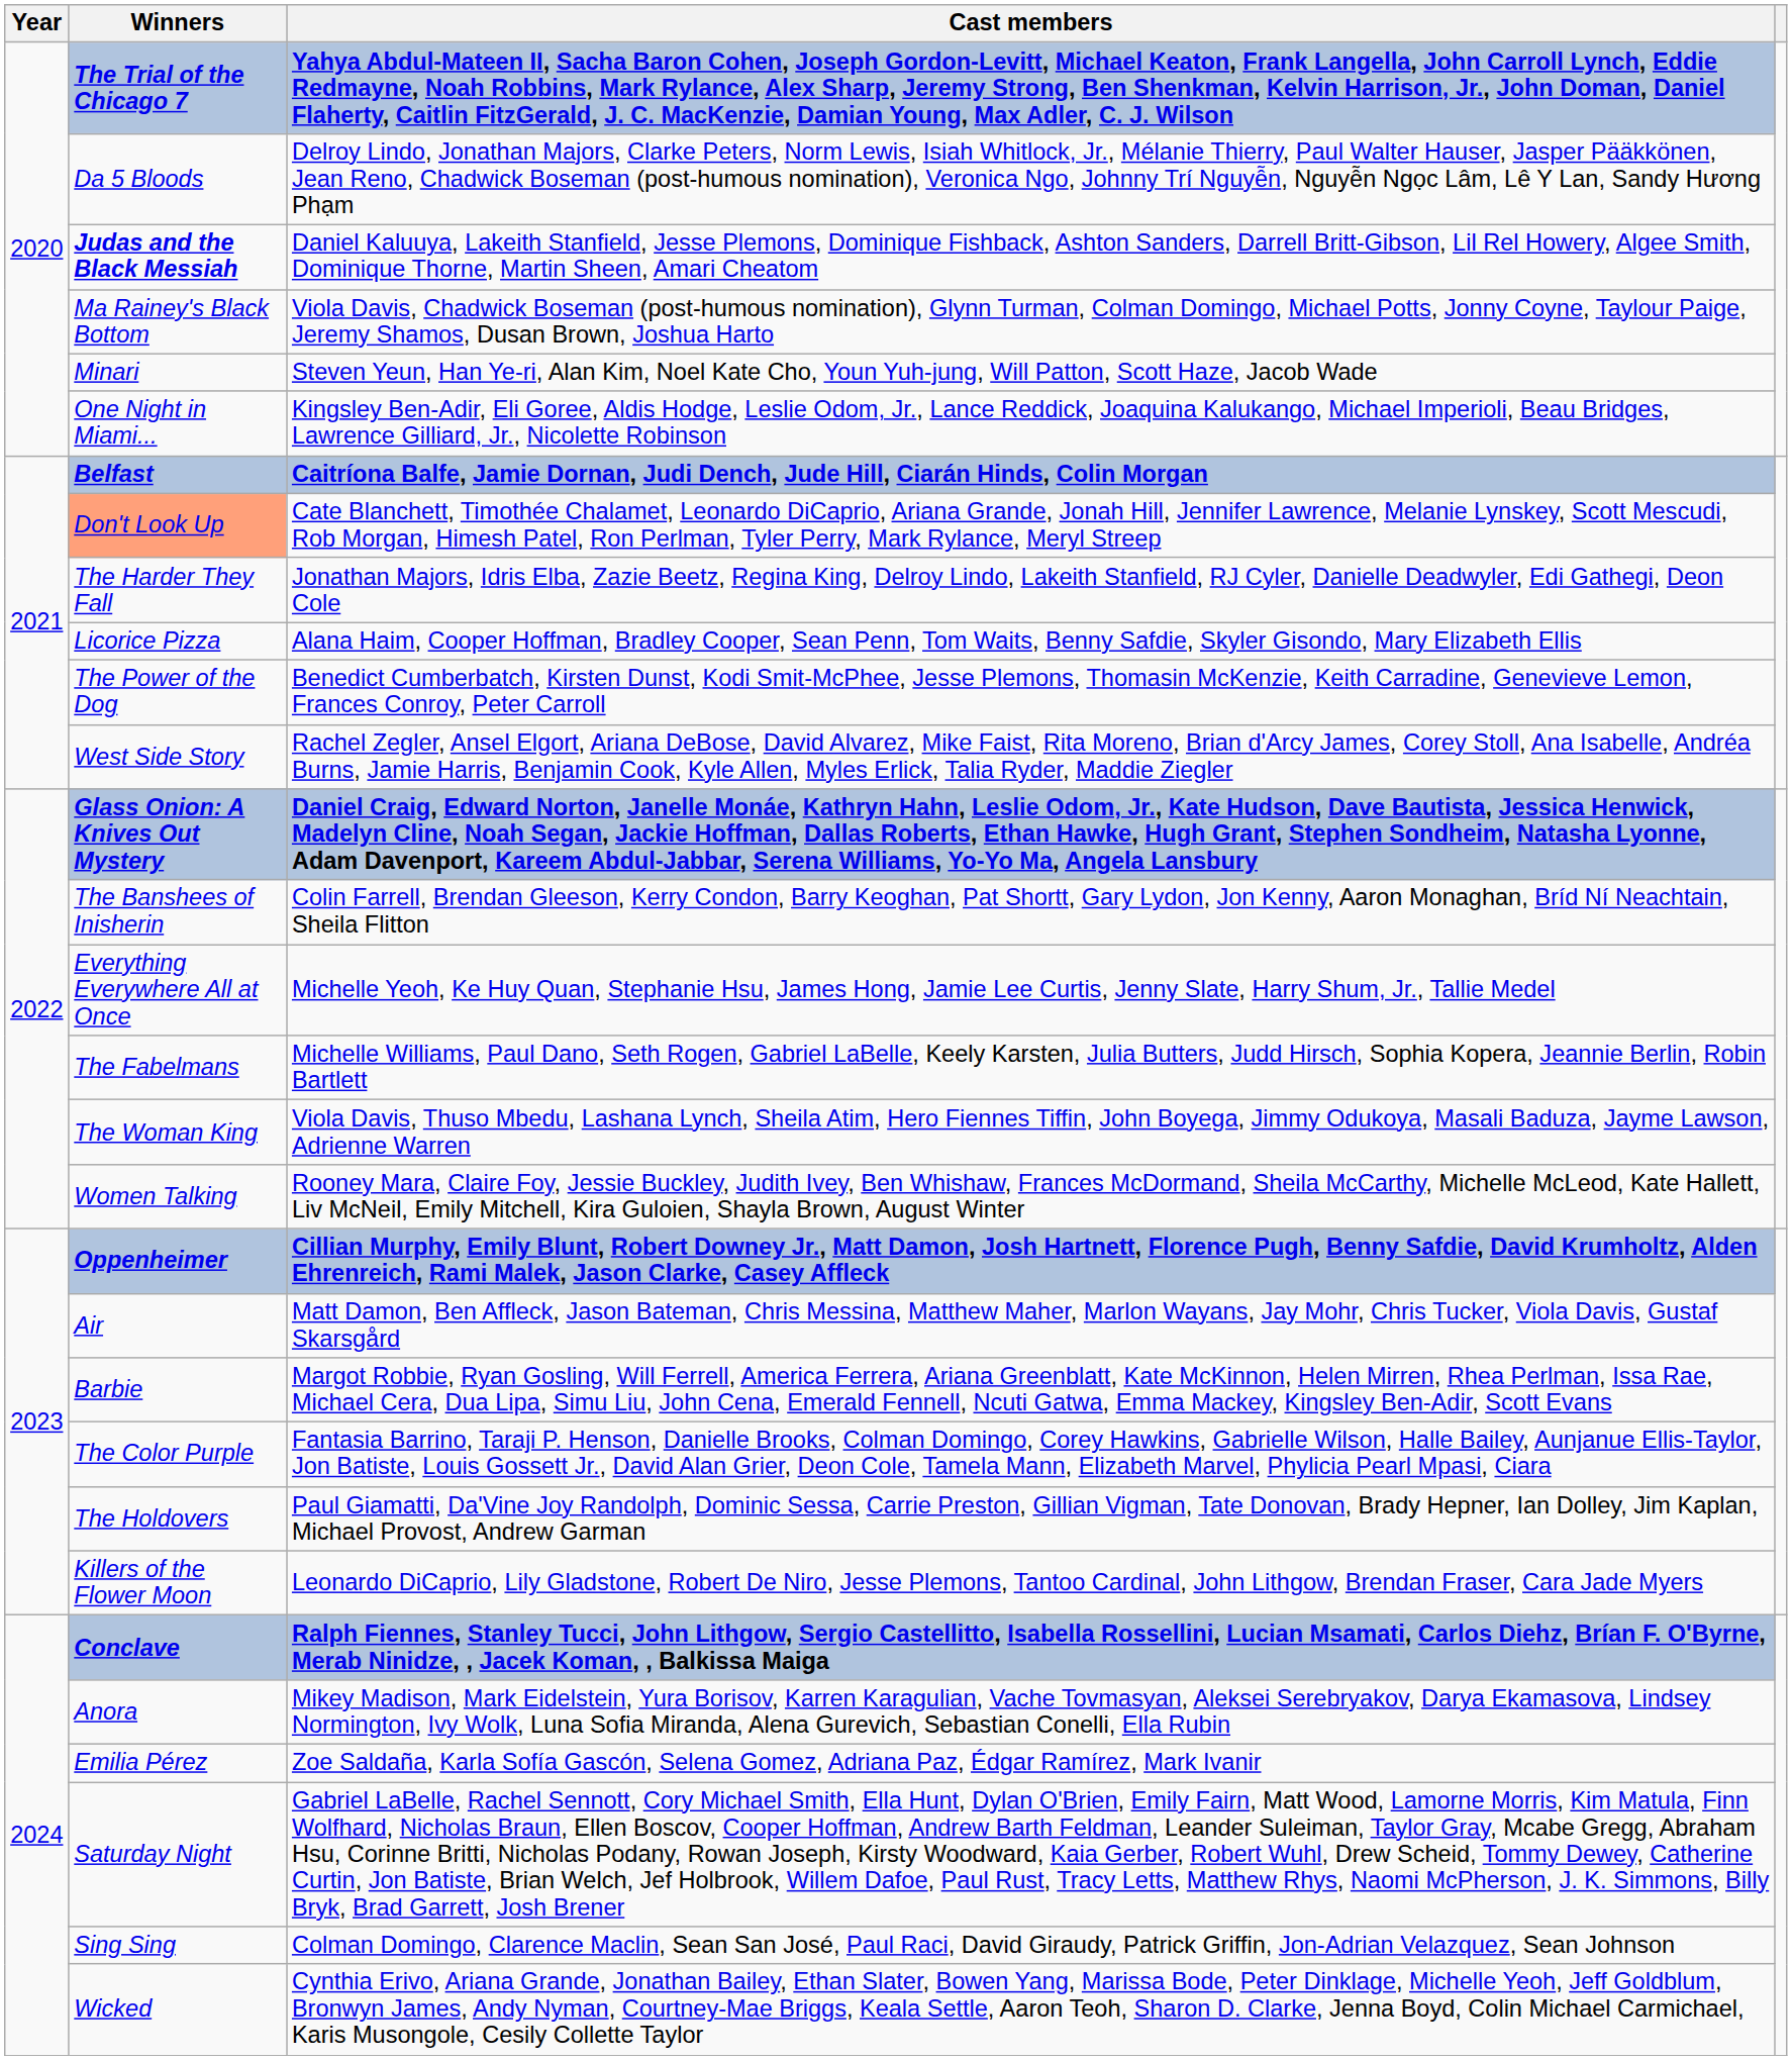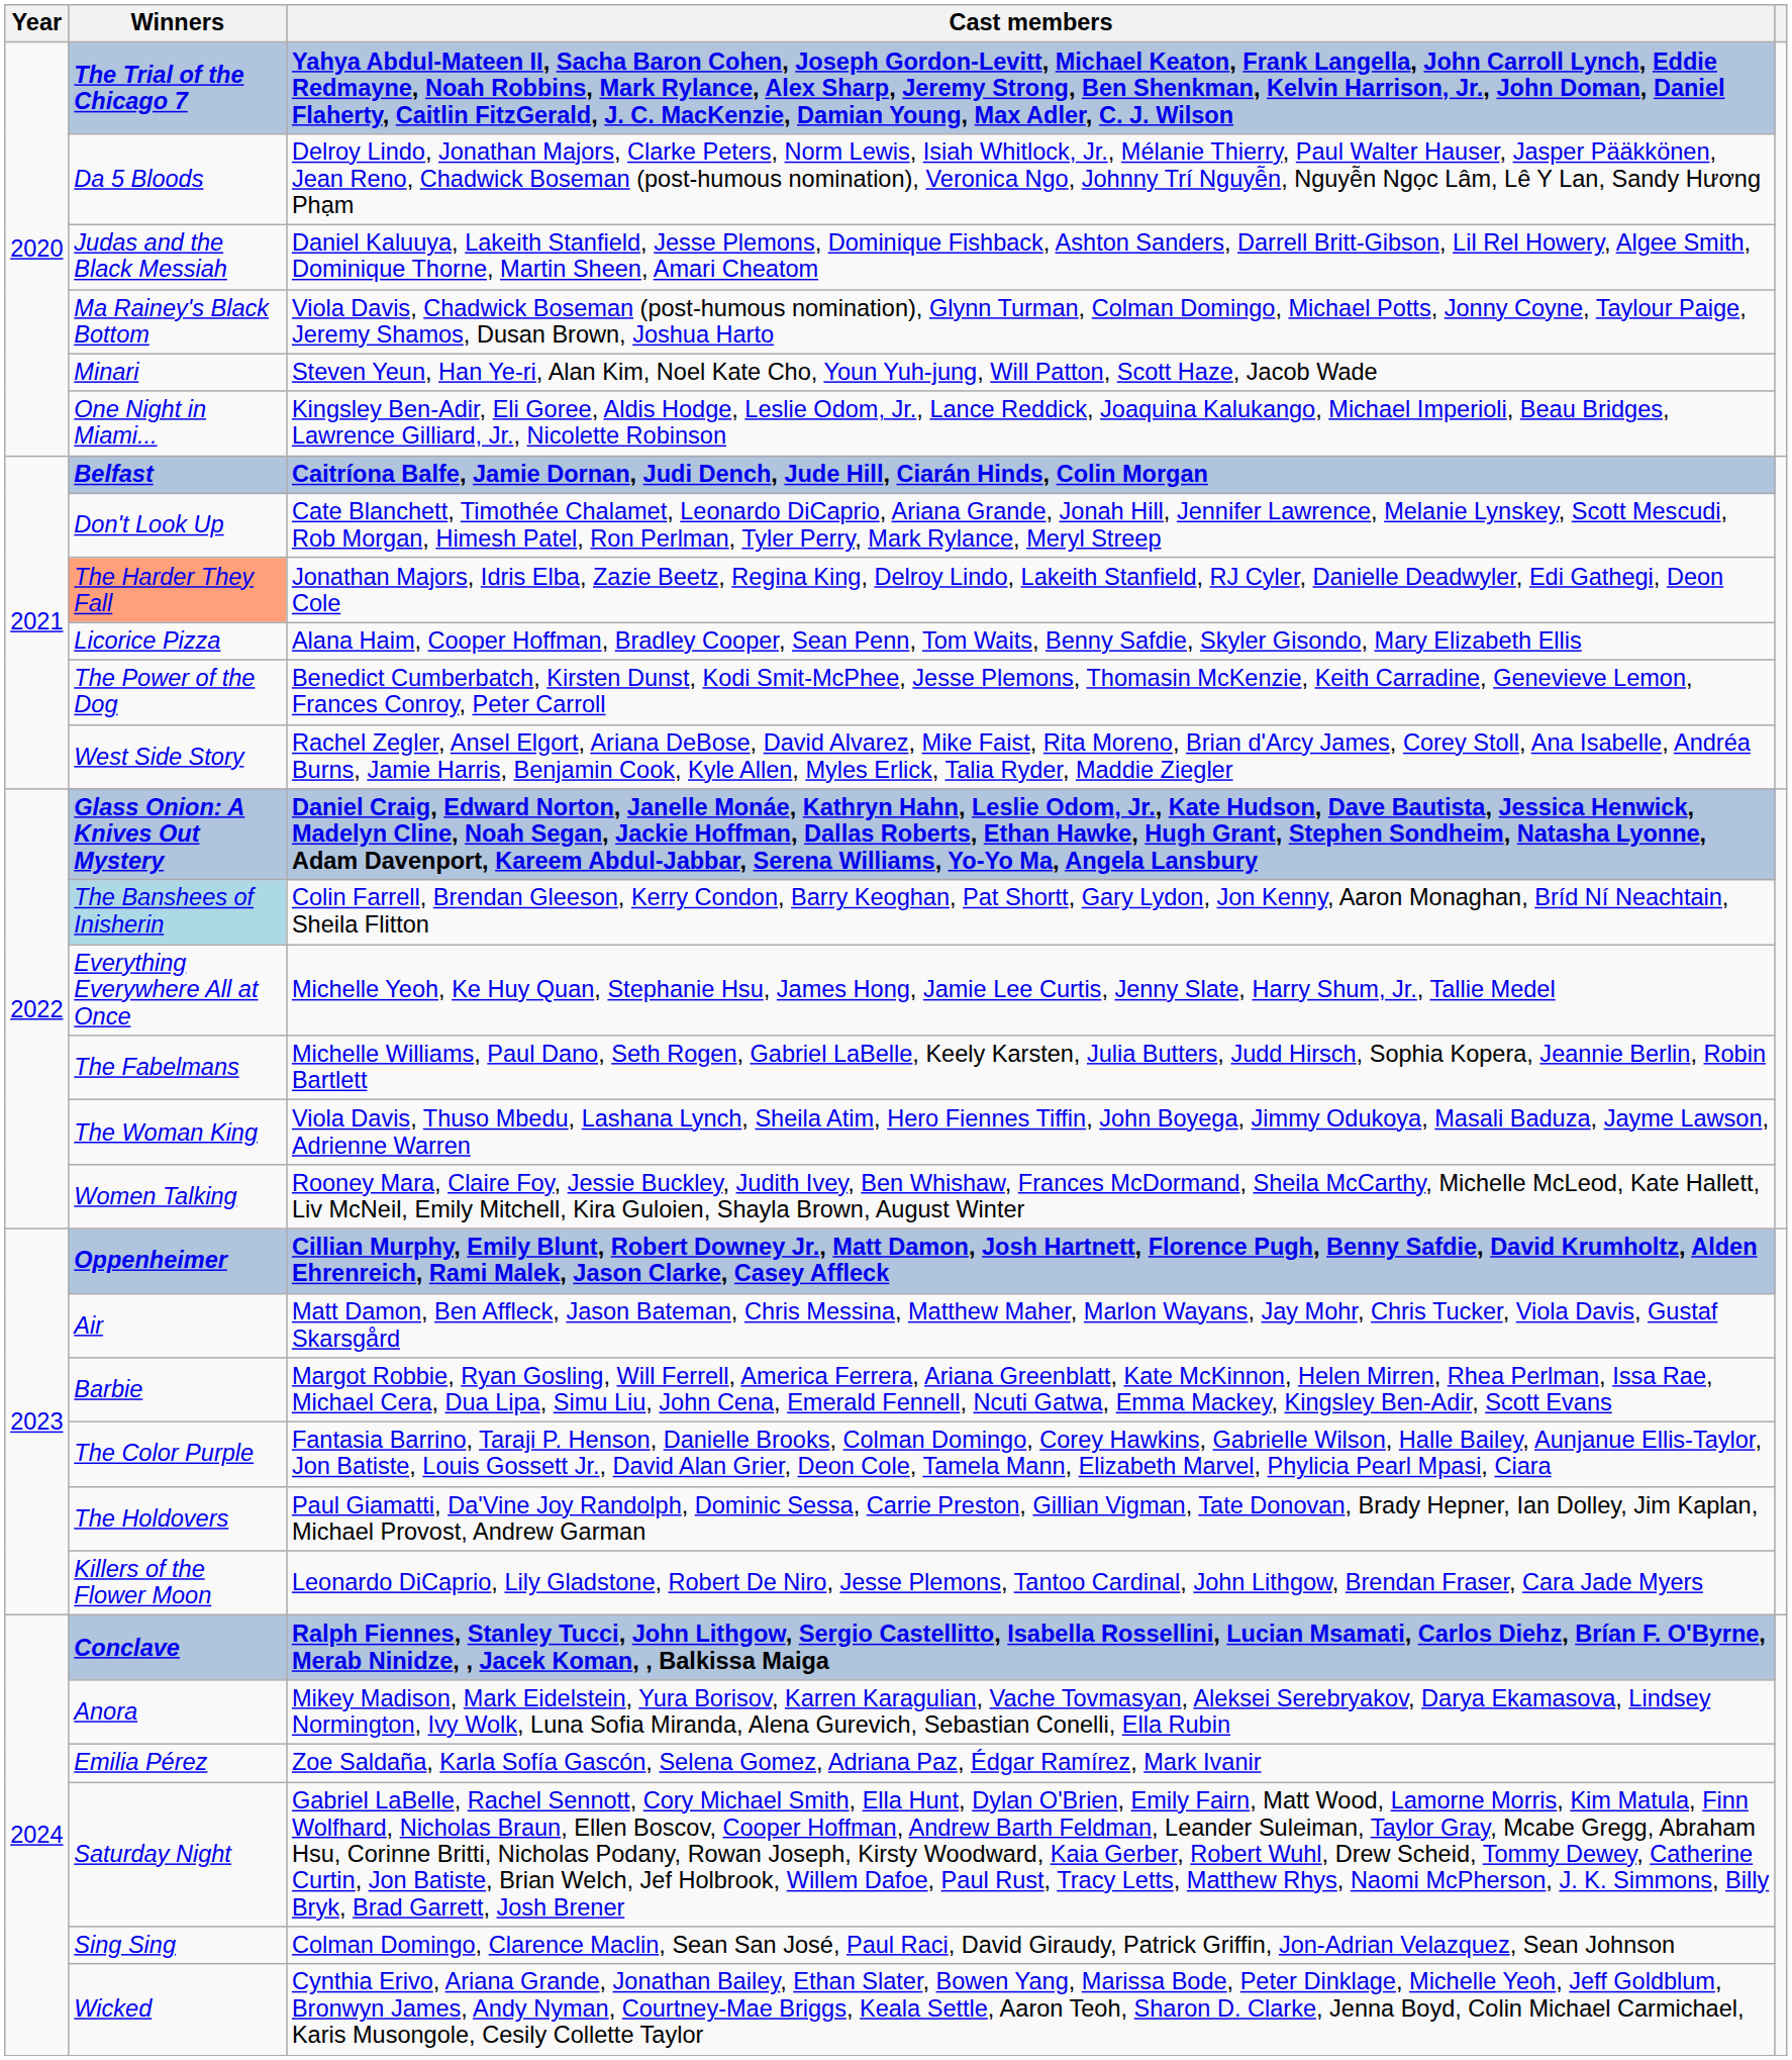Judas and the Black Messiah | Winners: bold -> normal
Don't Look Up | Winners: lightsalmon background -> no background
The Harder They Fall | Winners: no background -> lightsalmon background
The Banshees of Inisherin | Winners: no background -> lightblue background
